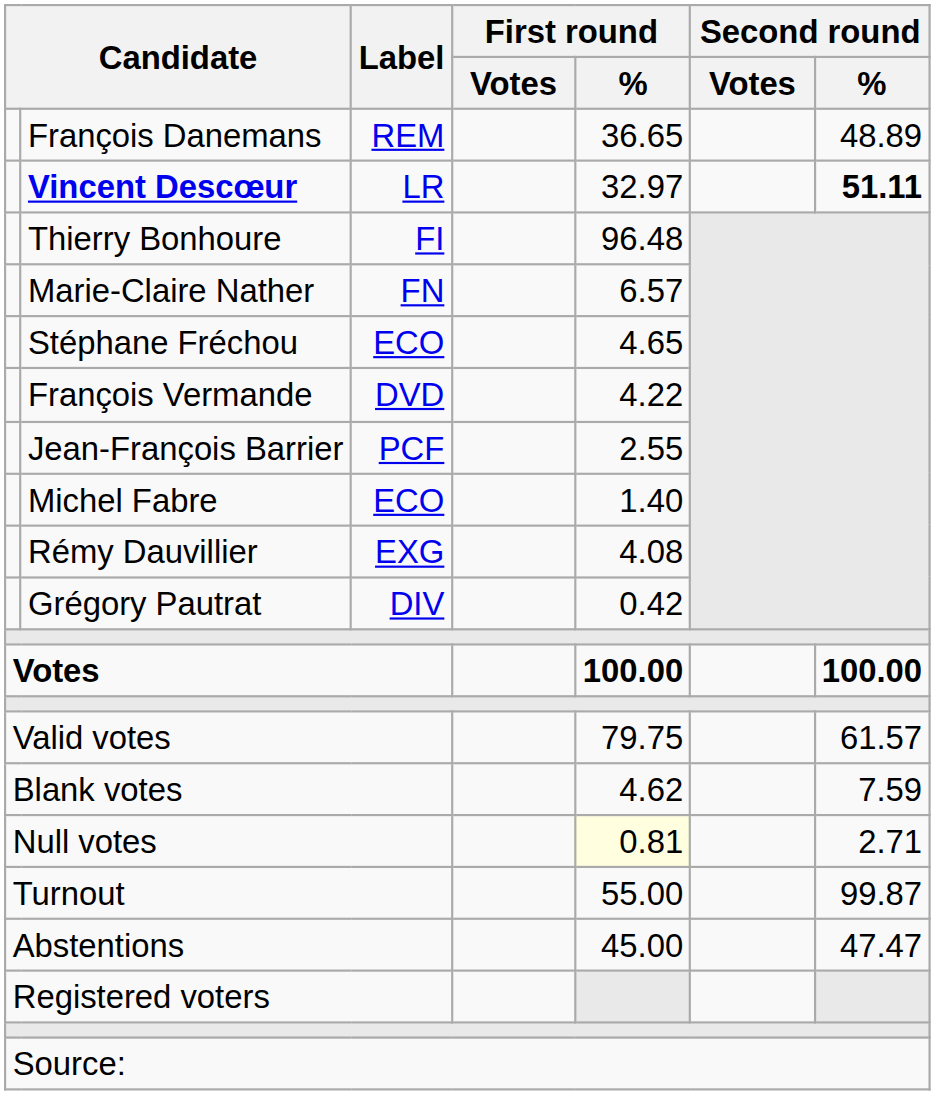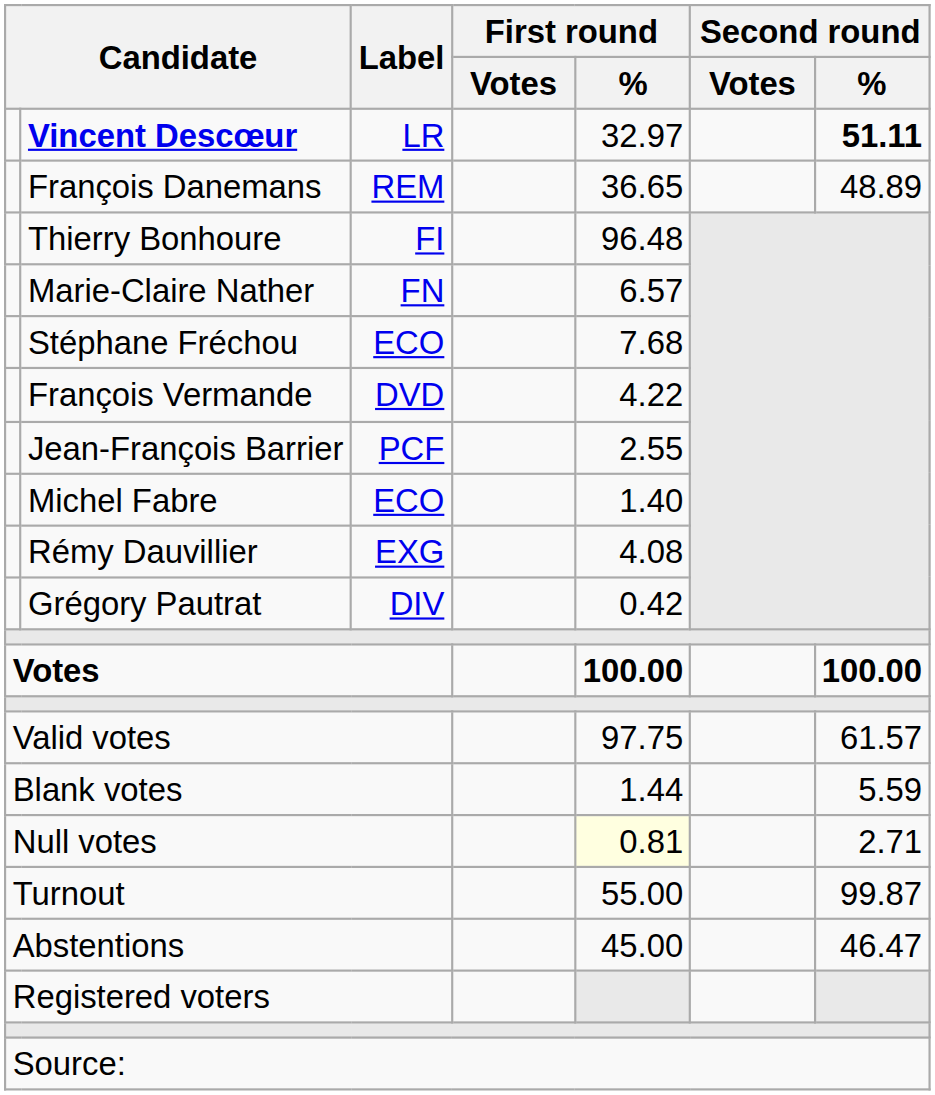rows swapped: François Danemans <-> Vincent Descœur
Stéphane Fréchou | First round / %: 4.65 -> 7.68
Valid votes | First round / %: 79.75 -> 97.75
Blank votes | First round / %: 4.62 -> 1.44
Blank votes | Second round / %: 7.59 -> 5.59
Abstentions | Second round / %: 47.47 -> 46.47
